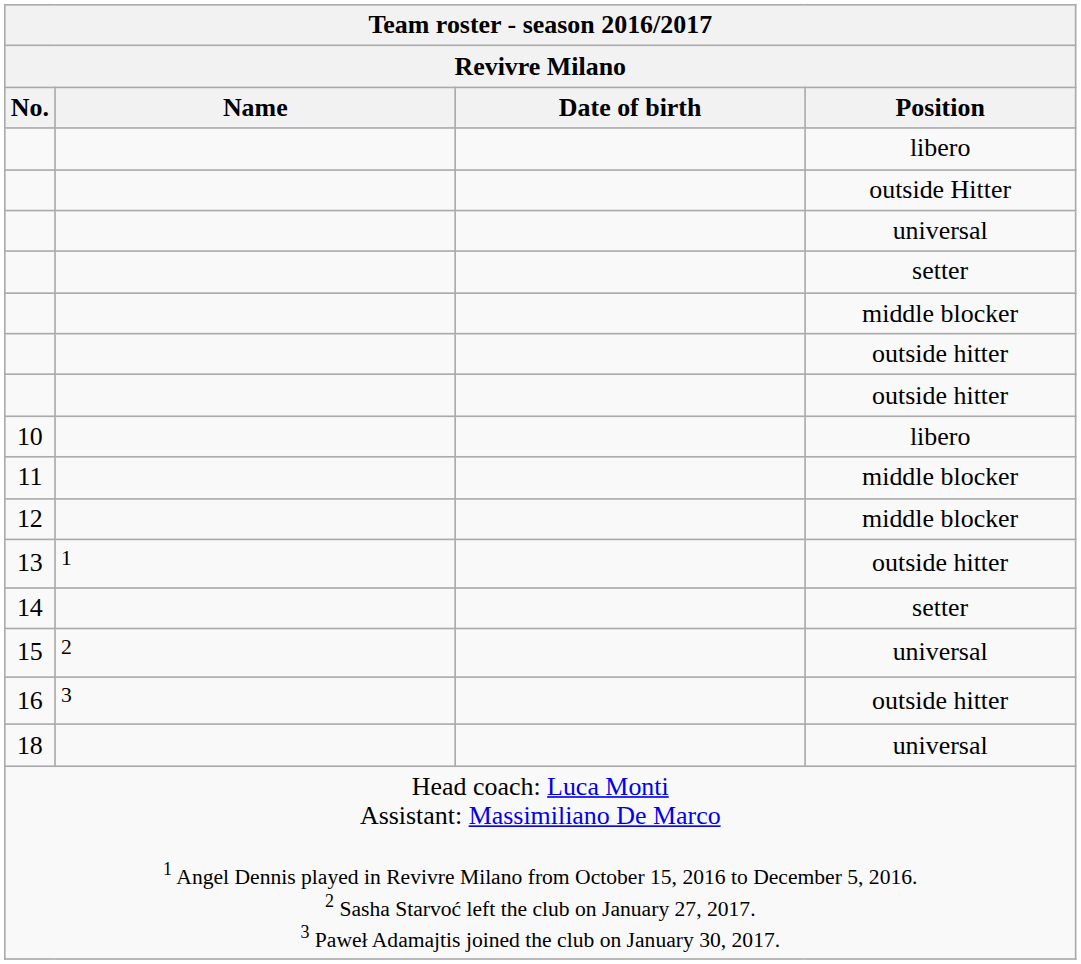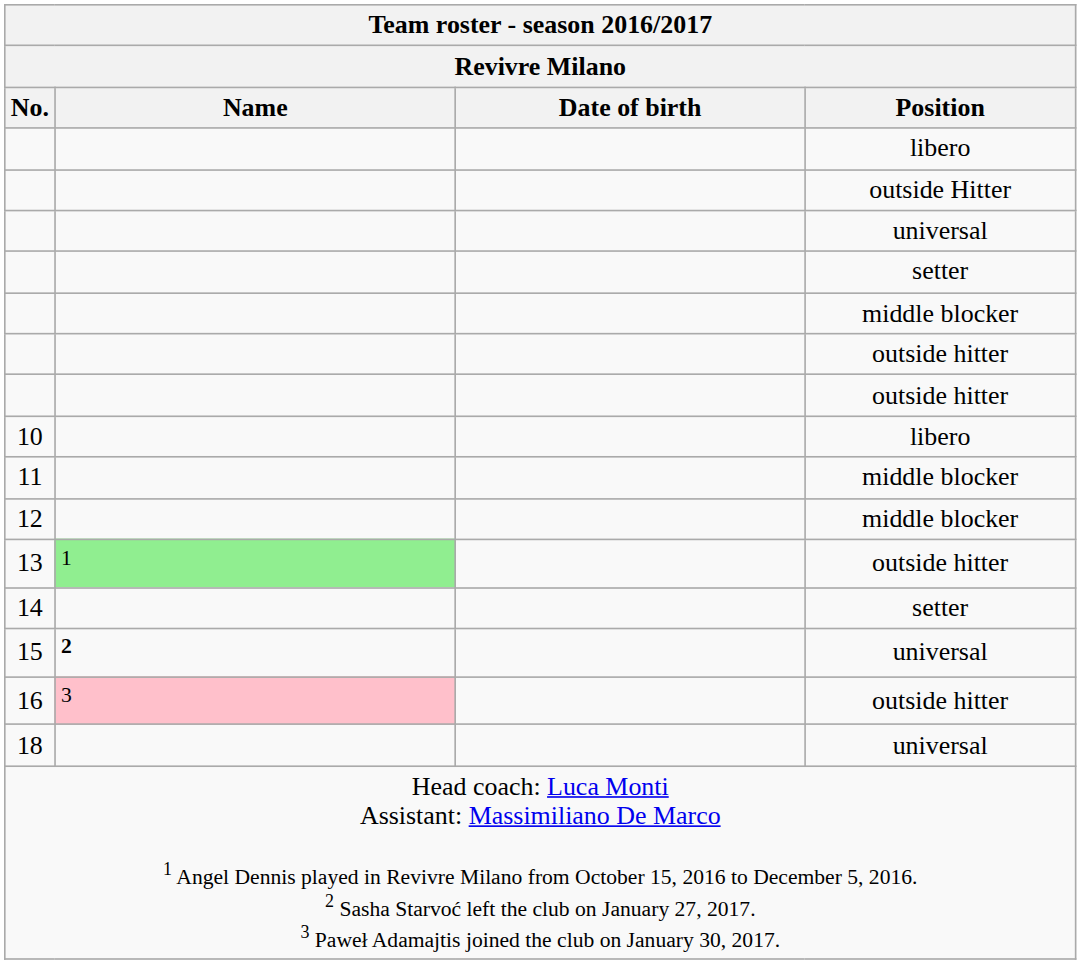13 | Name: no background -> lightgreen background
15 | Name: normal -> bold
16 | Name: no background -> pink background
